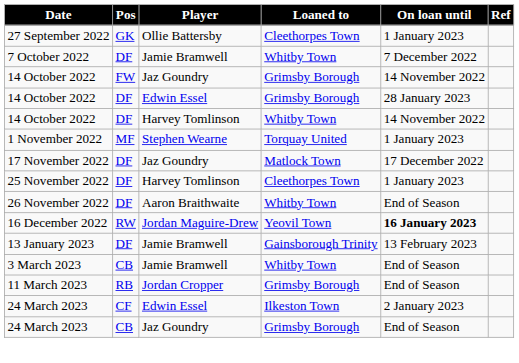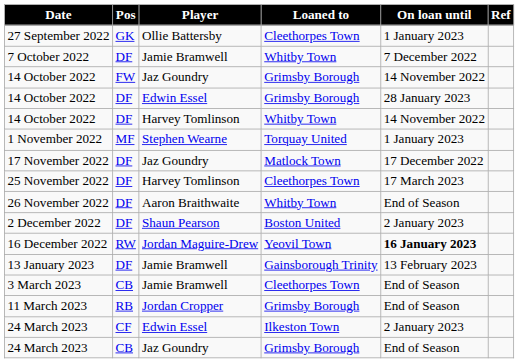25 November 2022 | On loan until: 1 January 2023 -> 17 March 2023
+ row: 2 December 2022 | DF | Shaun Pearson | Boston United | 2 January 2023
3 March 2023 | Loaned to: Whitby Town -> Cleethorpes Town
